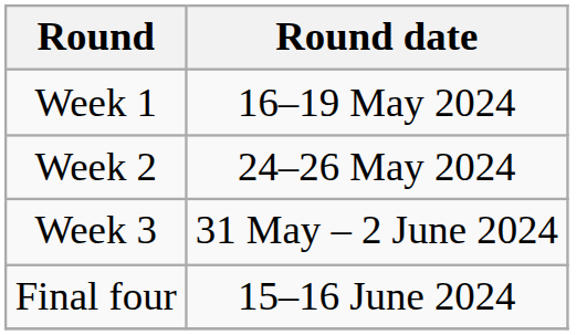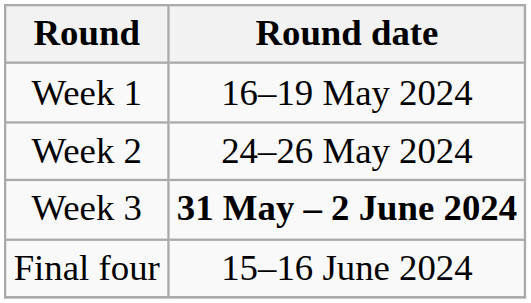Week 3 | Round date: normal -> bold
